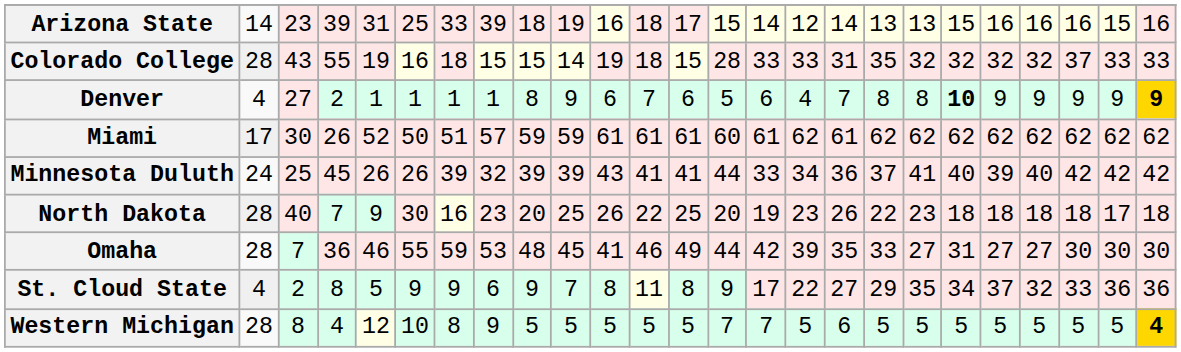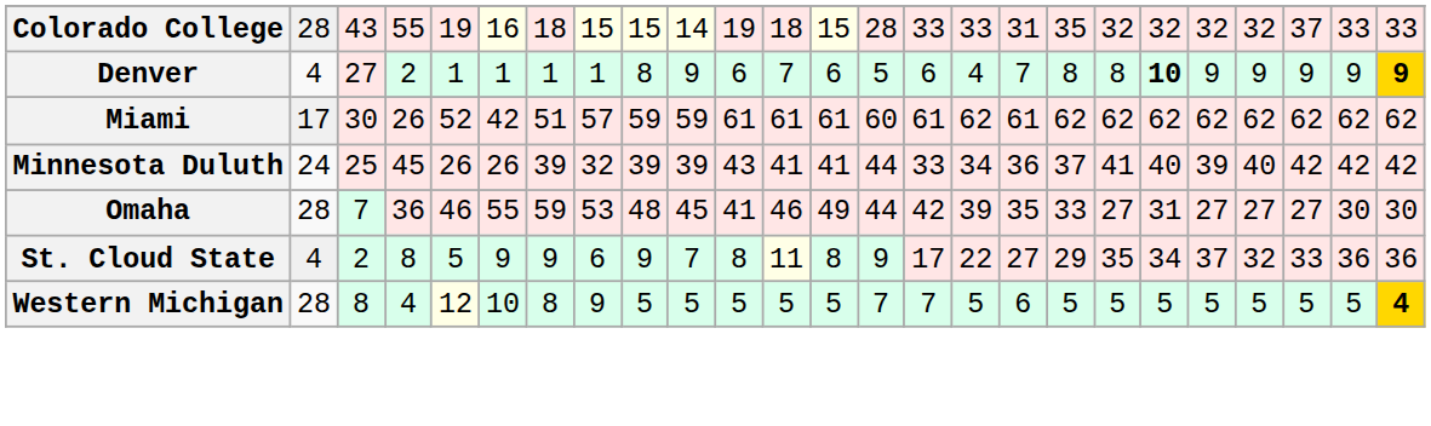- row: Arizona State | 14 | 23 | 39 | 31 | 25 | 33 | 39 | 18 | 19 | 16 | 18 | 17 | 15 | 14 | 12 | 14 | 13 | 13 | 15 | 16 | 16 | 16 | 15 | 16
Miami | column 6: 50 -> 42
- row: North Dakota | 28 | 40 | 7 | 9 | 30 | 16 | 23 | 20 | 25 | 26 | 22 | 25 | 20 | 19 | 23 | 26 | 22 | 23 | 18 | 18 | 18 | 18 | 17 | 18
Omaha | column 23: 30 -> 27
